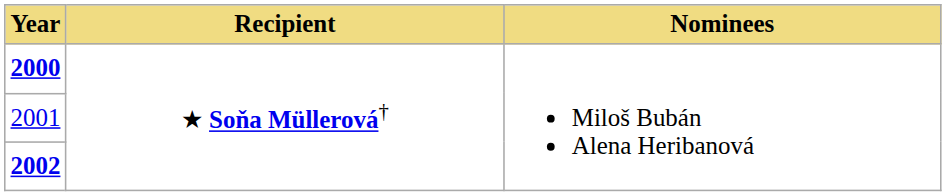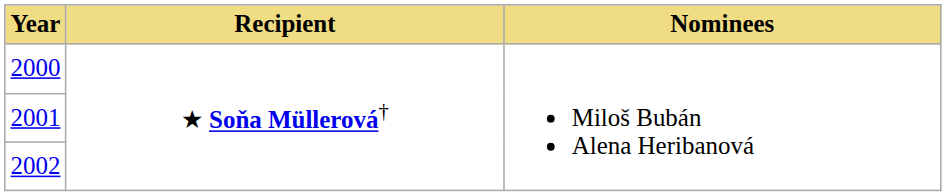2000 | Year: bold -> normal
2002 | Year: bold -> normal
